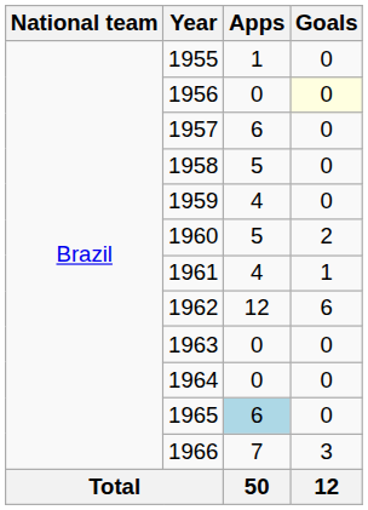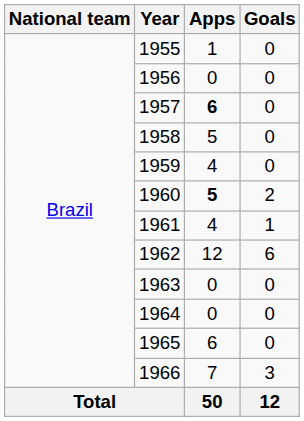1956 | Goals: lightyellow background -> no background
1957 | Apps: normal -> bold
1960 | Apps: normal -> bold
1965 | Apps: lightblue background -> no background
